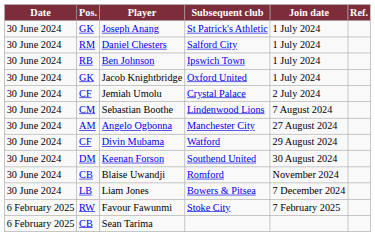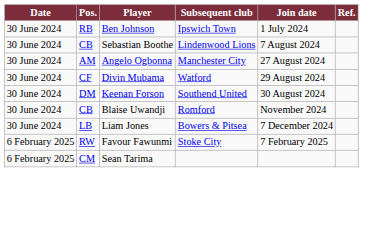- row: 30 June 2024 | GK | Joseph Anang | St Patrick's Athletic | 1 July 2024
- row: 30 June 2024 | RM | Daniel Chesters | Salford City | 1 July 2024
- row: 30 June 2024 | GK | Jacob Knightbridge | Oxford United | 1 July 2024
- row: 30 June 2024 | CF | Jemiah Umolu | Crystal Palace | 2 July 2024
Sebastian Boothe | Pos.: CM -> CB
Sean Tarima | Pos.: CB -> CM
